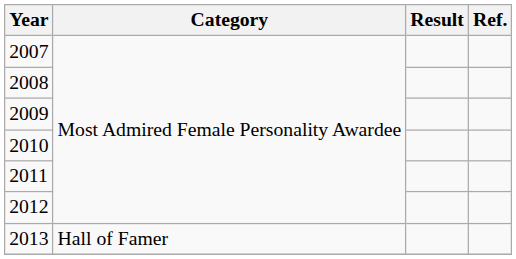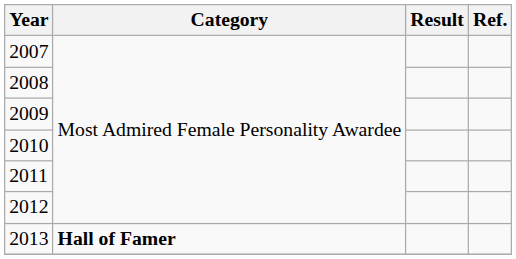2013 | Category: normal -> bold
